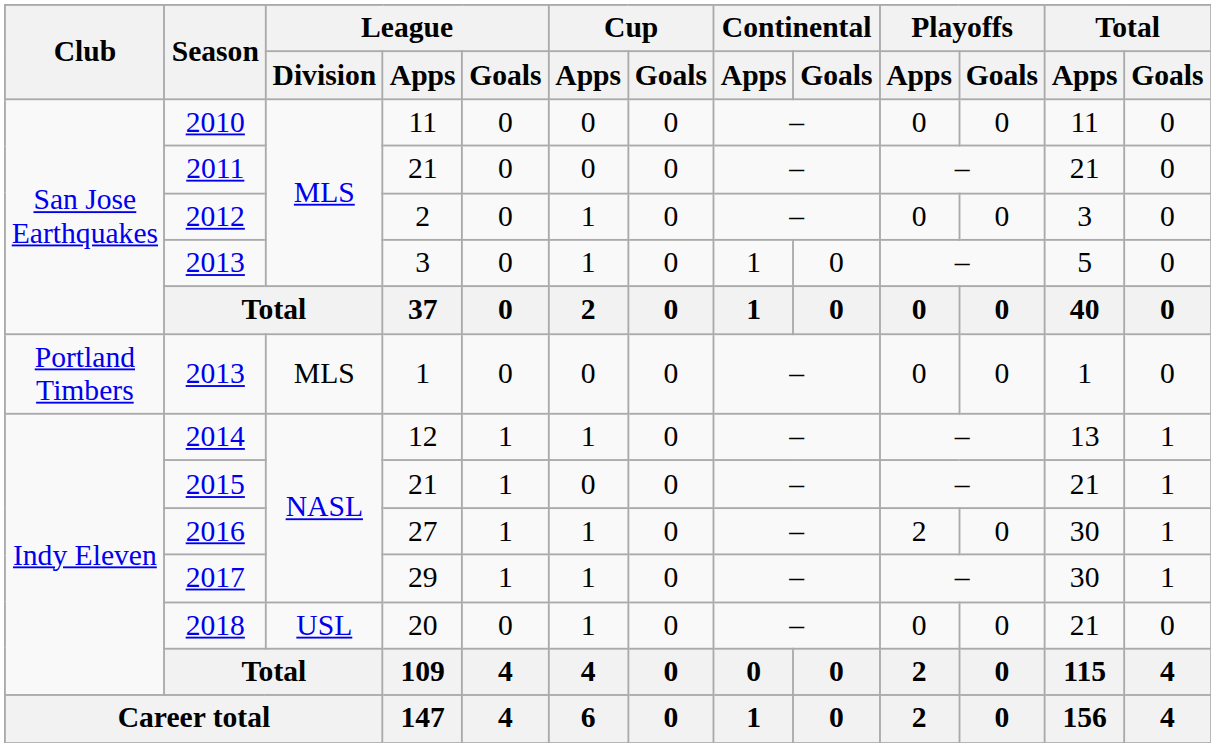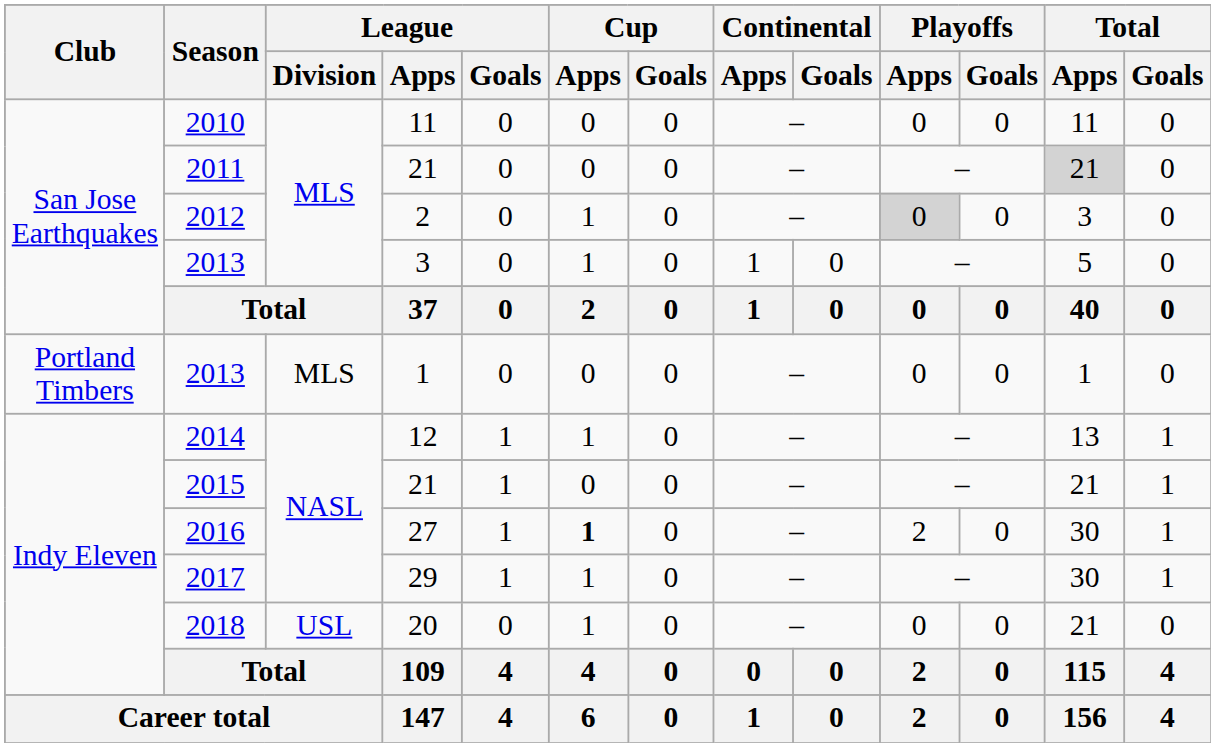2011 | Total / Apps: no background -> lightgrey background
2012 | Playoffs / Apps: no background -> lightgrey background
2016 | Cup / Apps: normal -> bold
